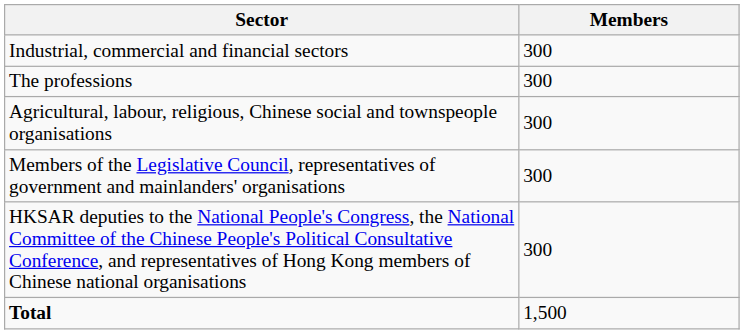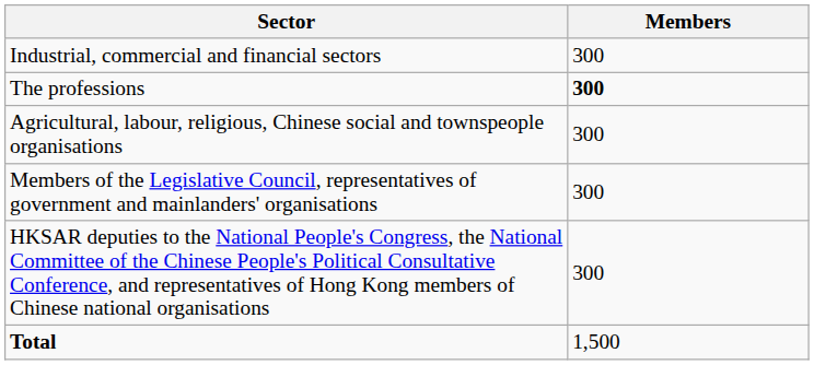The professions | Members: normal -> bold
